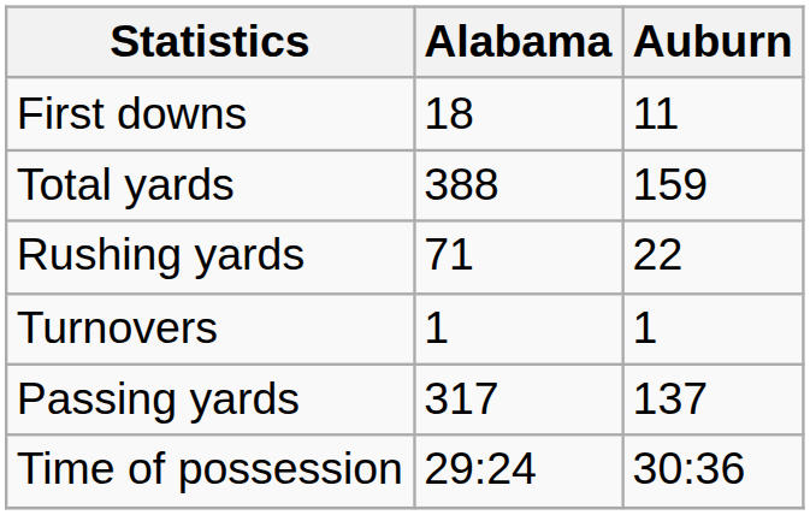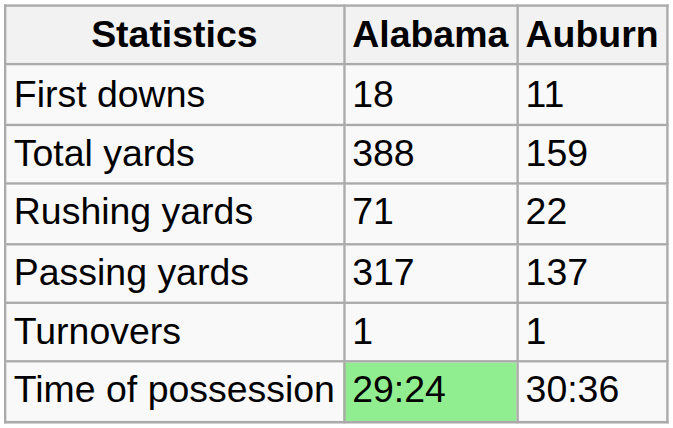rows swapped: Passing yards <-> Turnovers
Time of possession | Alabama: no background -> lightgreen background
